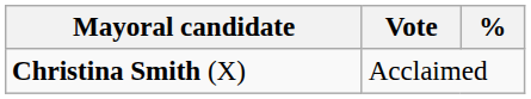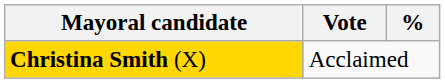Christina Smith (X) | Mayoral candidate: no background -> gold background
